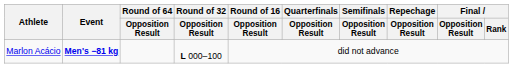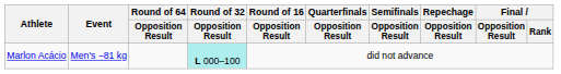Marlon Acácio | Event: bold -> normal
Marlon Acácio | Round of 32 / Opposition Result: no background -> paleturquoise background
